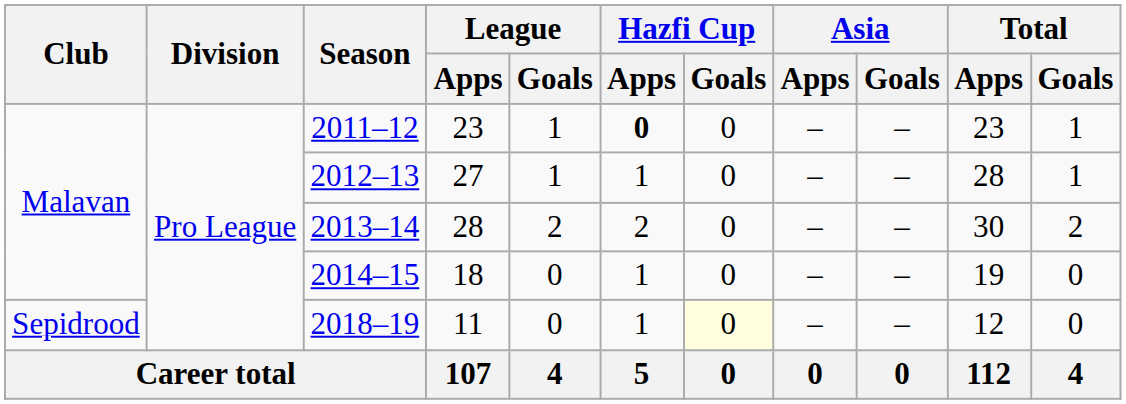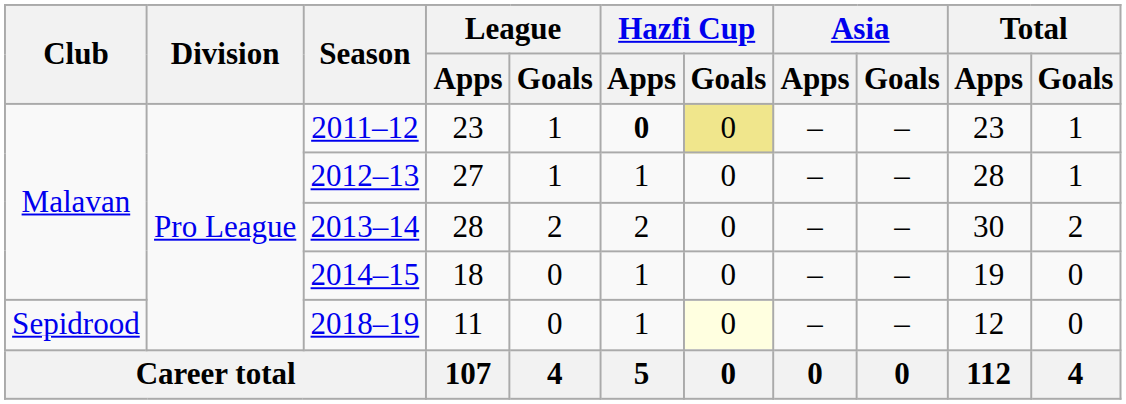2011–12 | Hazfi Cup / Goals: no background -> khaki background
